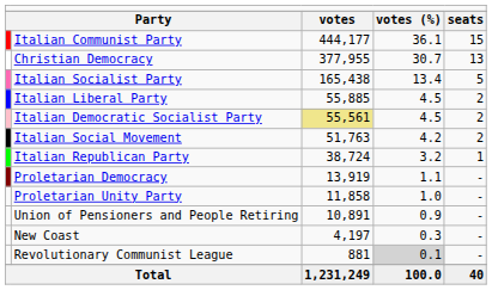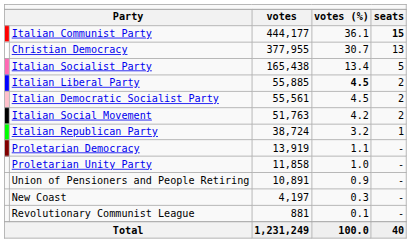Italian Communist Party | column 5: normal -> bold
Italian Liberal Party | column 4: normal -> bold
Italian Democratic Socialist Party | column 3: khaki background -> no background
Revolutionary Communist League | column 4: lightgrey background -> no background
